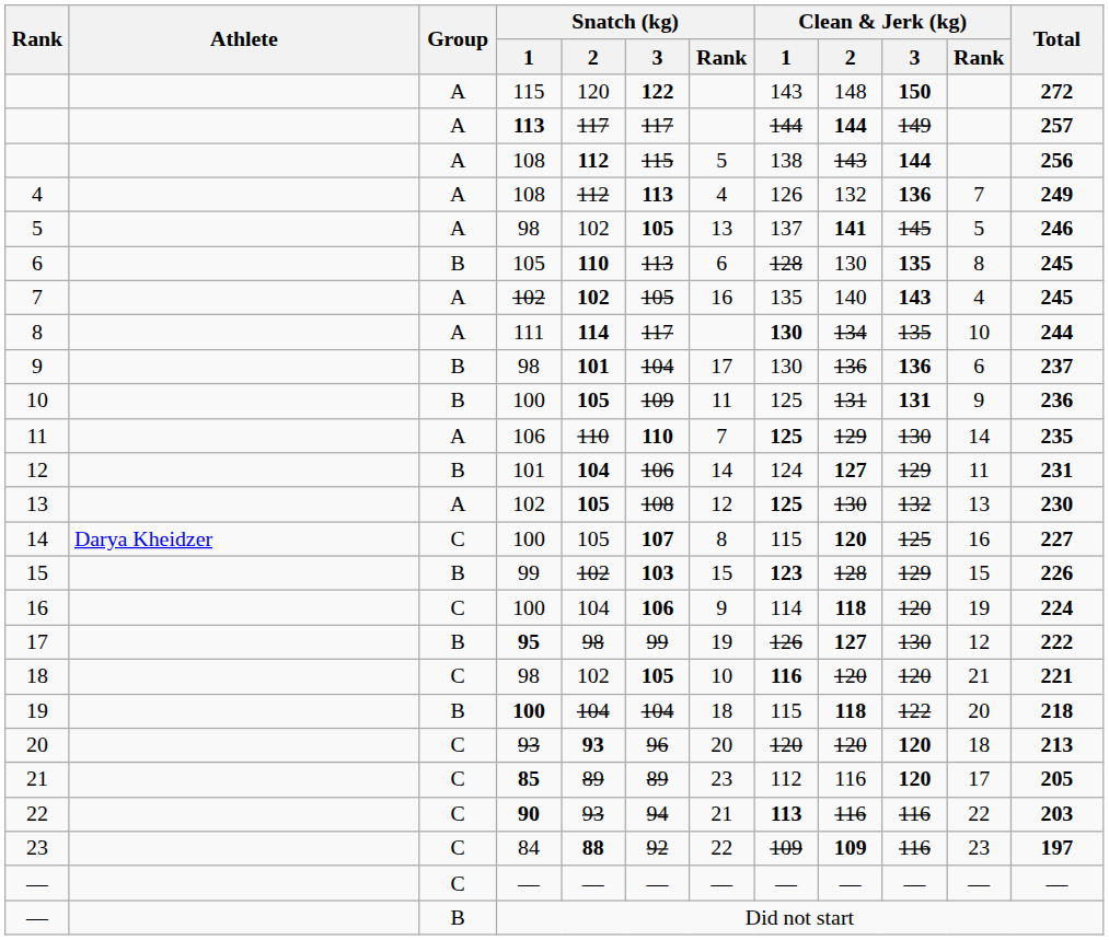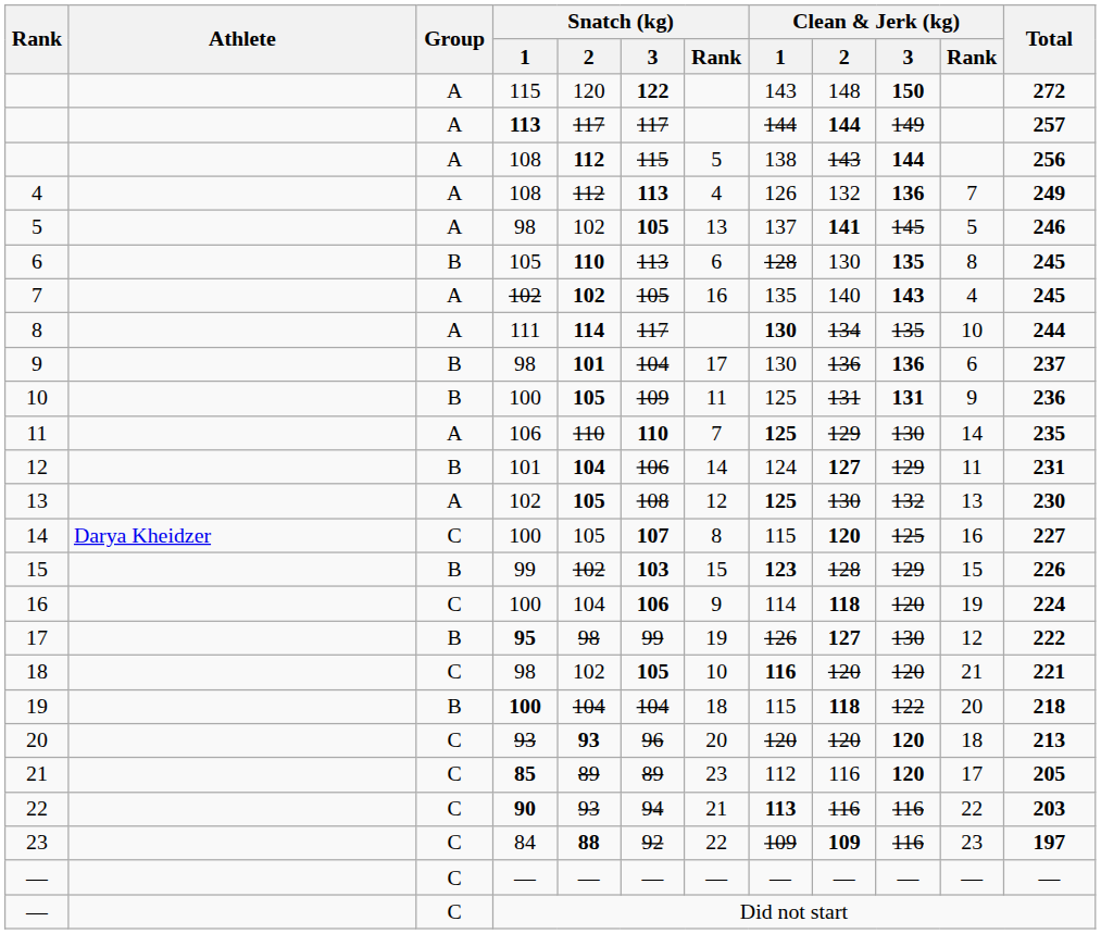— / Did not start | Group: B -> C
